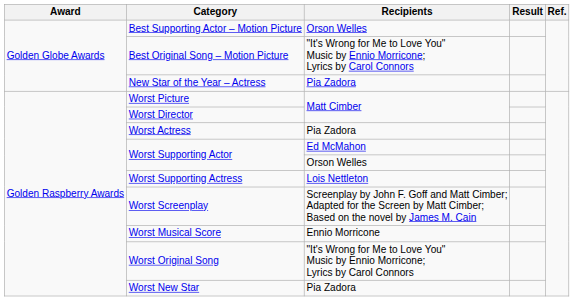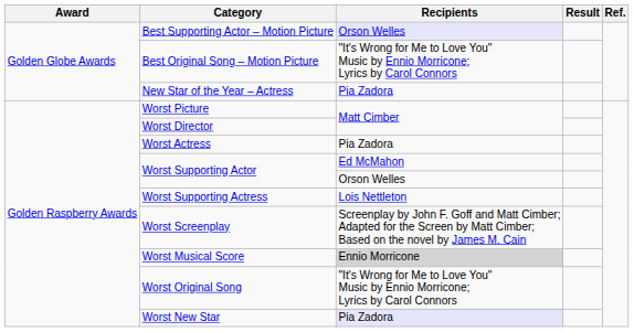Best Supporting Actor – Motion Picture | Recipients: no background -> lavender background
Worst Musical Score | Recipients: no background -> lightgrey background
Worst New Star | Recipients: no background -> lavender background
